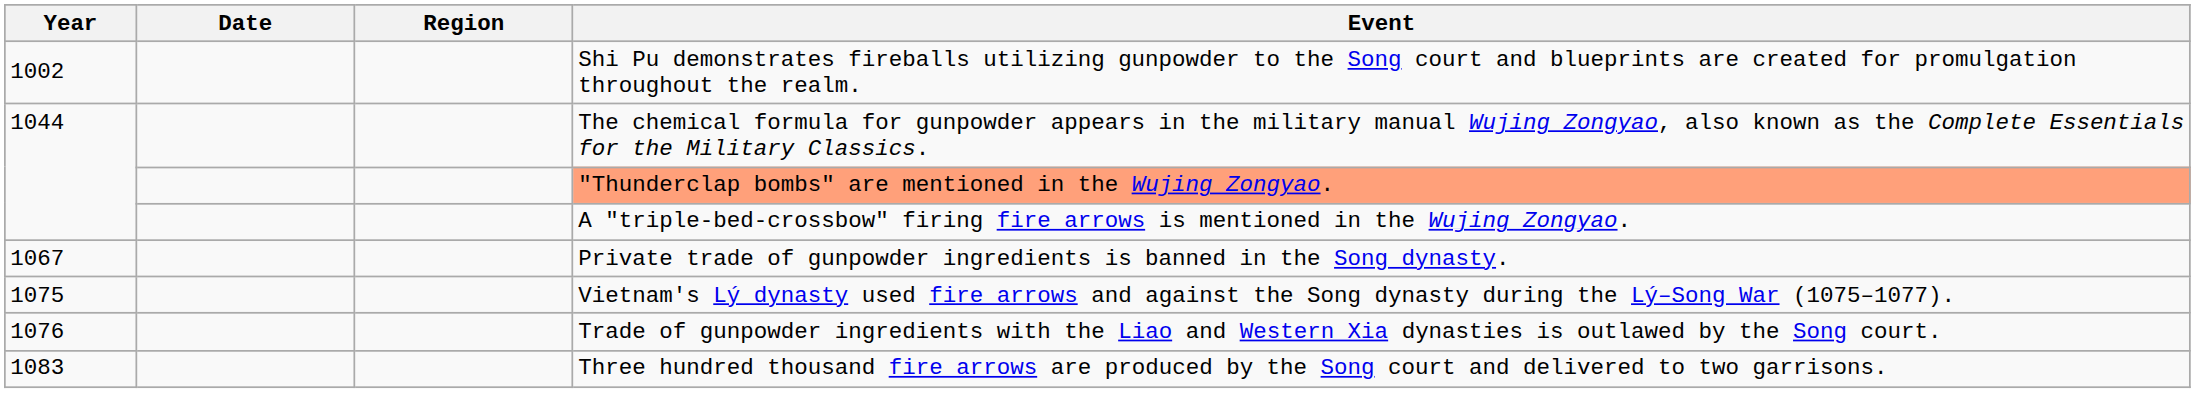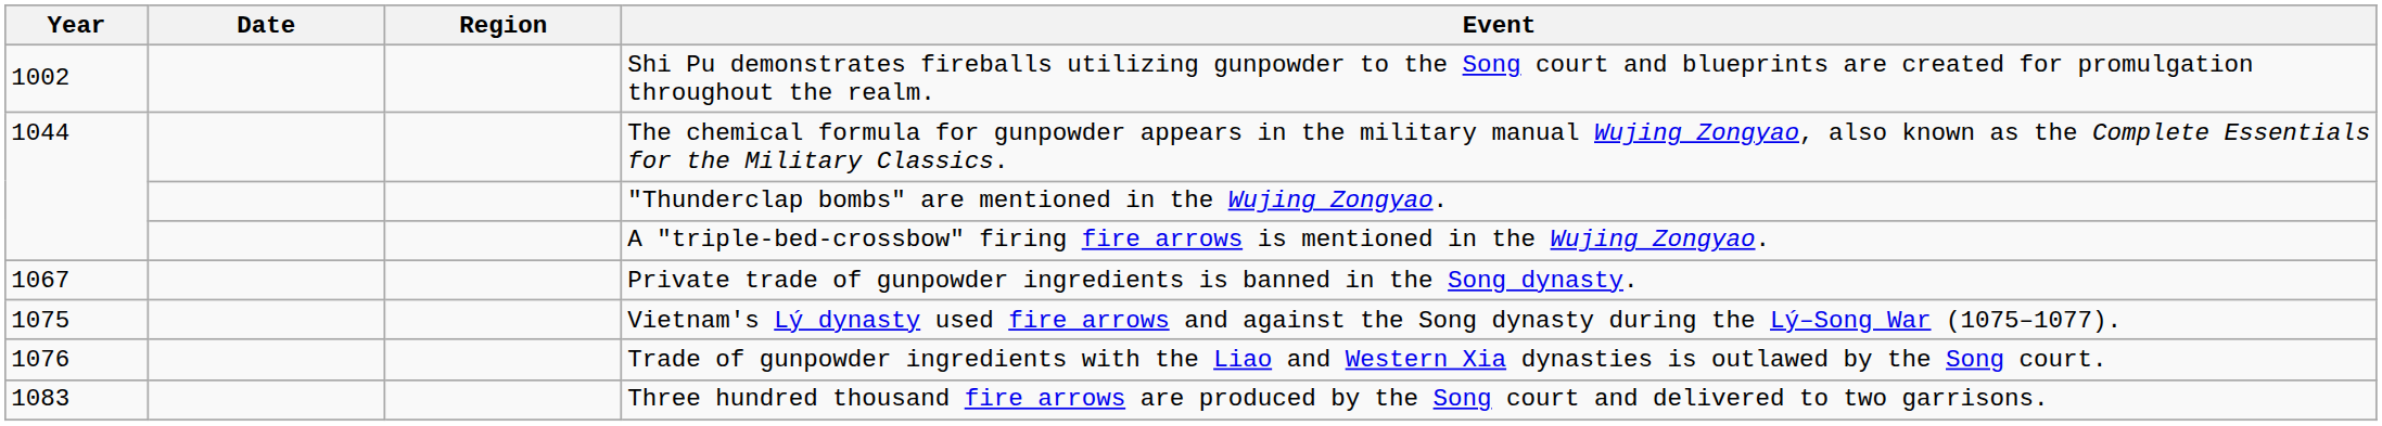"Thunderclap bombs" are mentioned in the Wujing Zongyao. | Event: lightsalmon background -> no background
